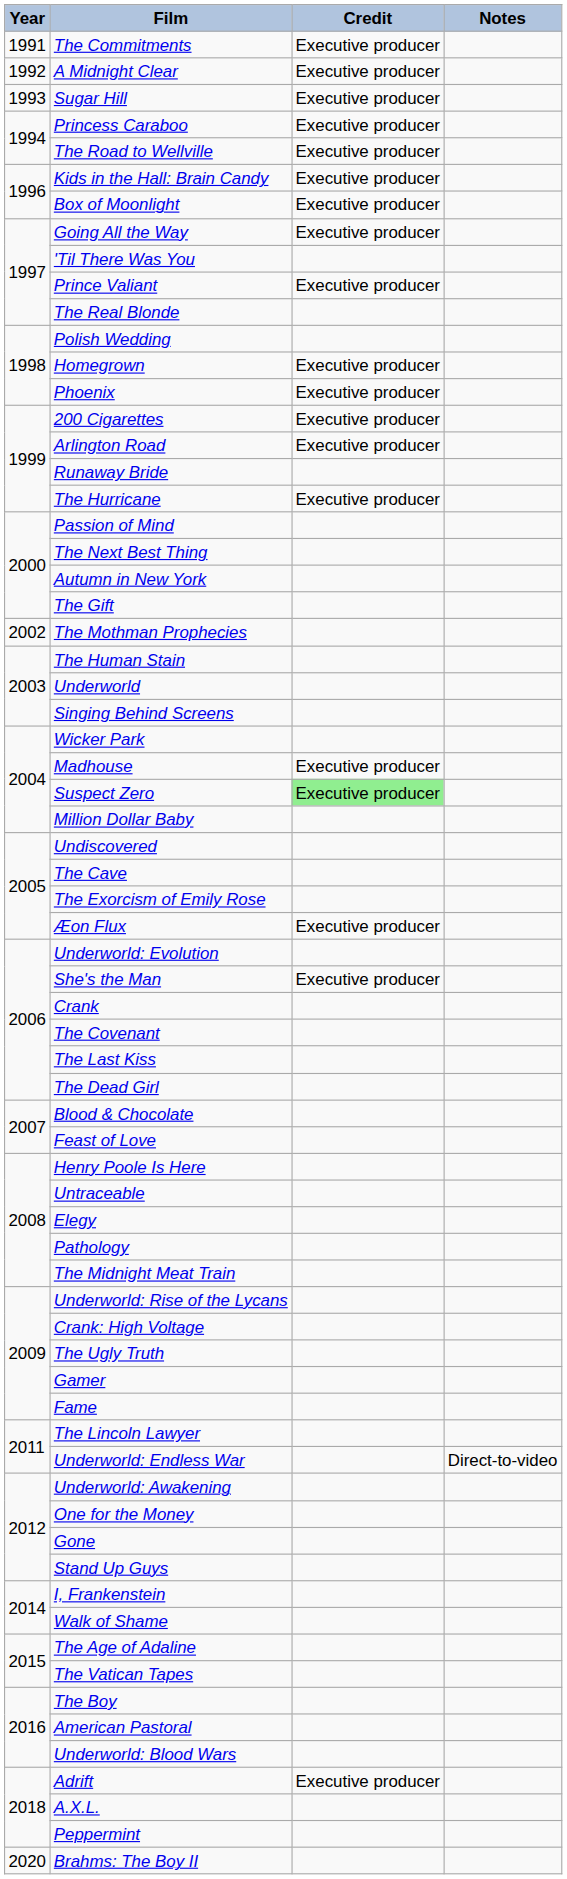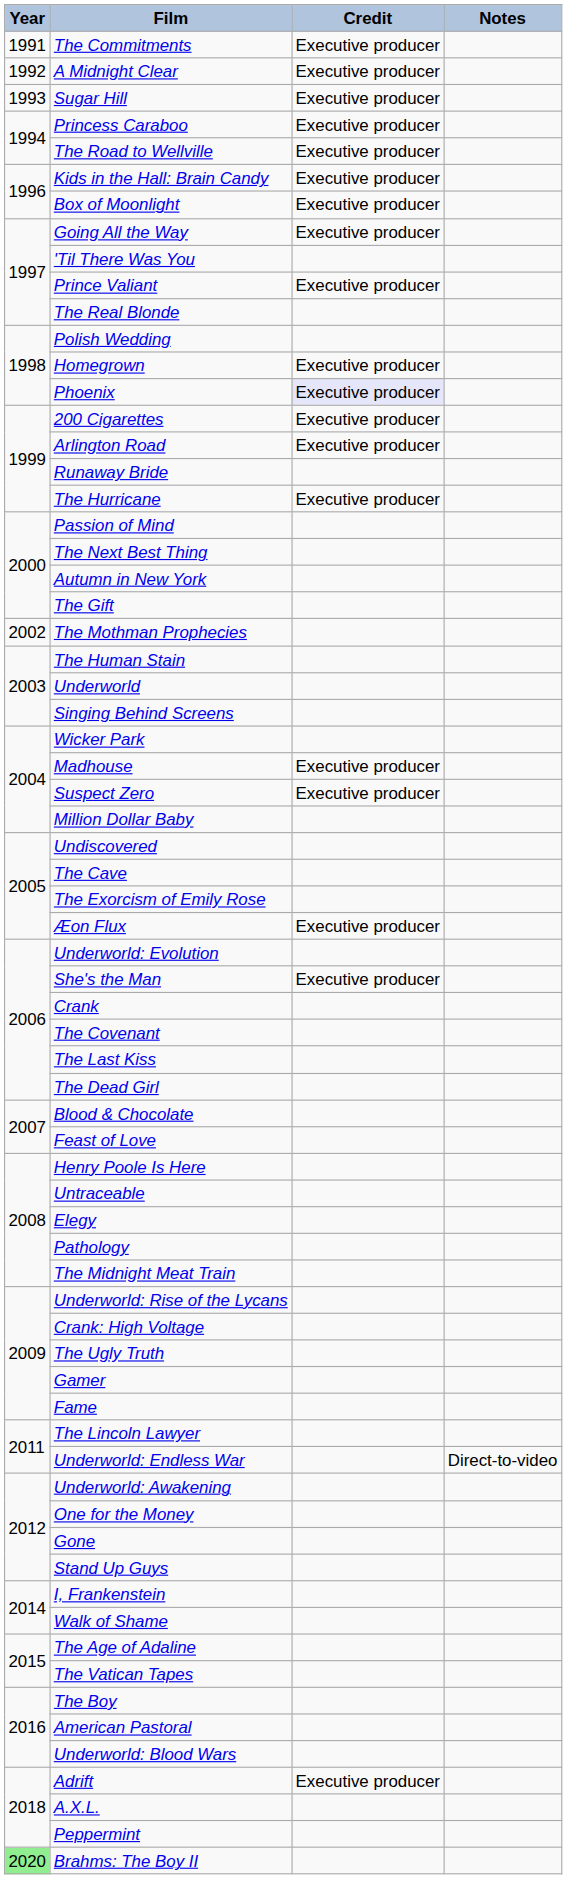Phoenix | Credit: no background -> lavender background
Suspect Zero | Credit: lightgreen background -> no background
Brahms: The Boy II | Year: no background -> lightgreen background
